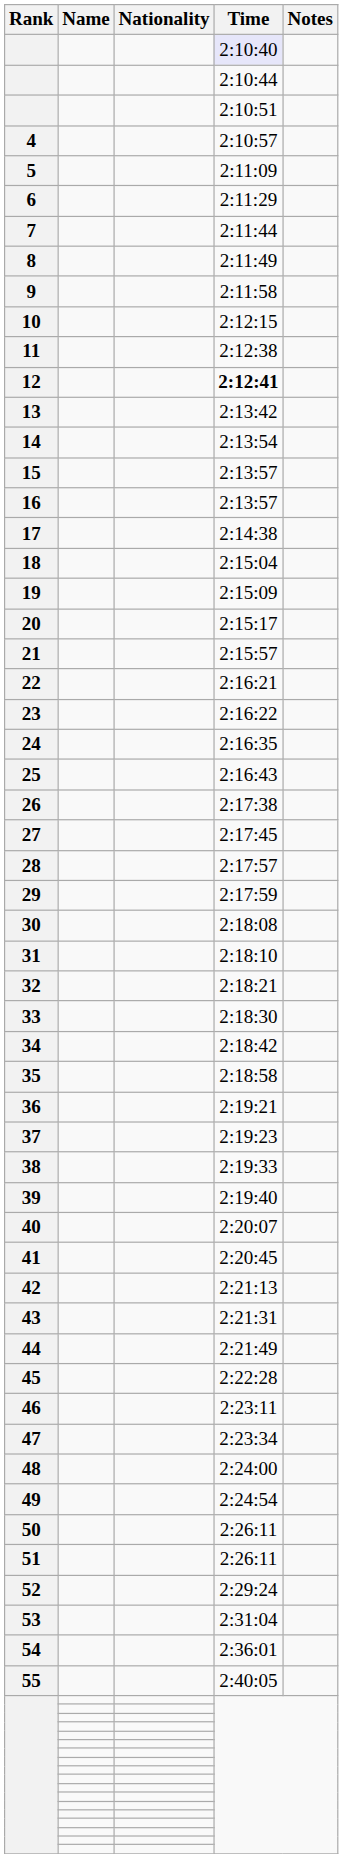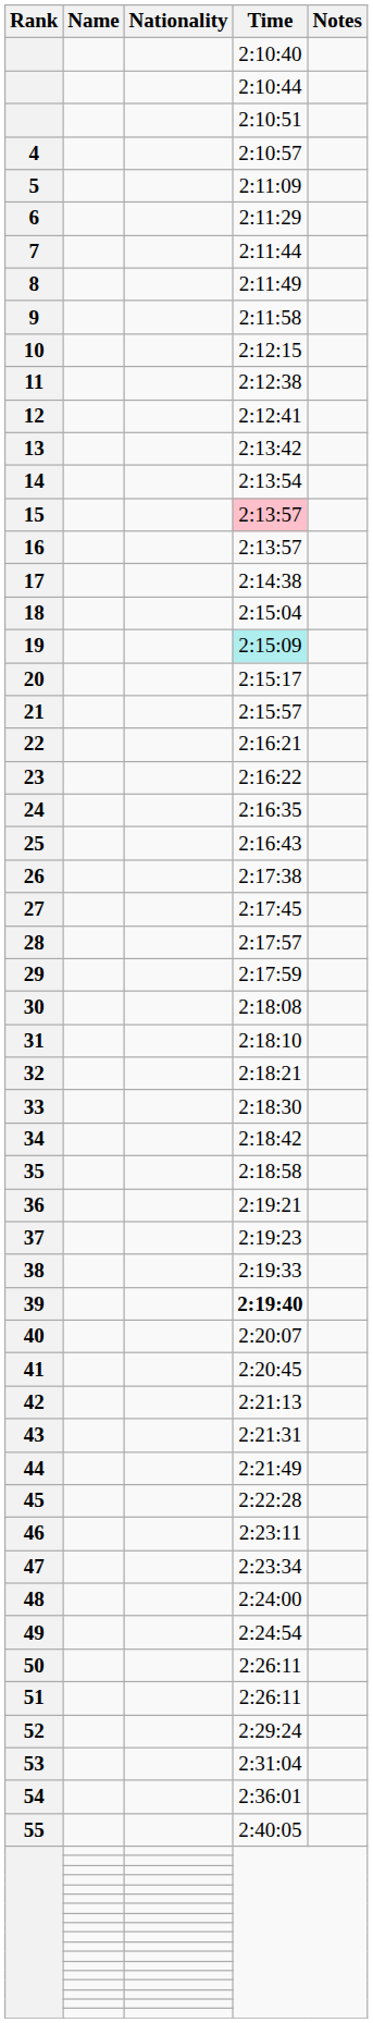2:10:40 | Time: lavender background -> no background
2:12:41 | Time: bold -> normal
15 / 2:13:57 | Time: no background -> pink background
2:15:09 | Time: no background -> paleturquoise background
2:19:40 | Time: normal -> bold
